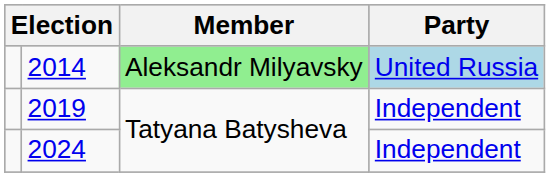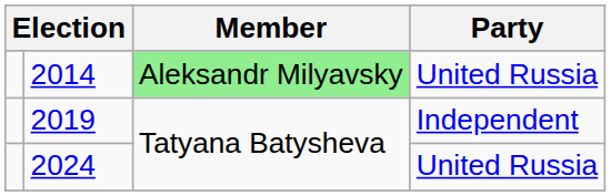2014 | Party: lightblue background -> no background
2024 | Party: Independent -> United Russia
